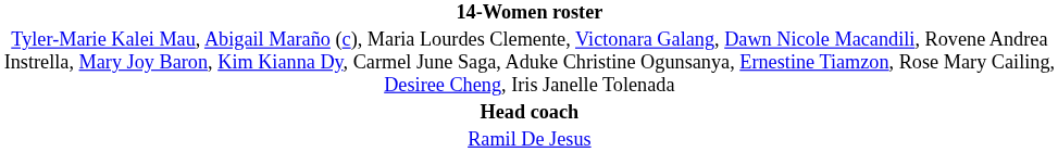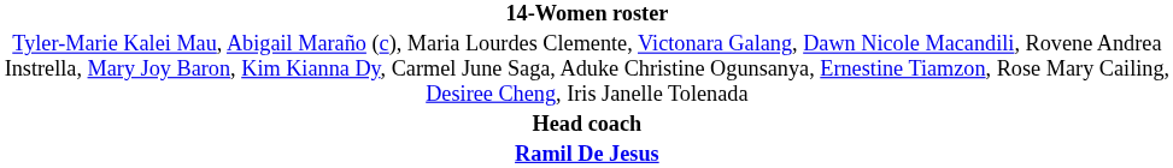row 4 | column 1: normal -> bold
